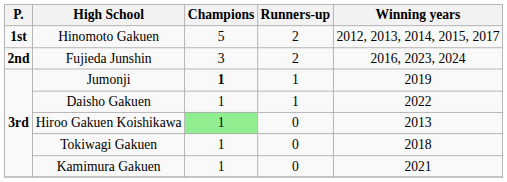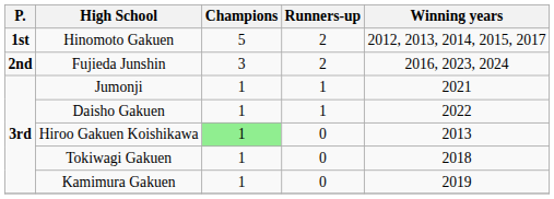Jumonji | Champions: bold -> normal
Jumonji | Winning years: 2019 -> 2021
Kamimura Gakuen | Winning years: 2021 -> 2019
